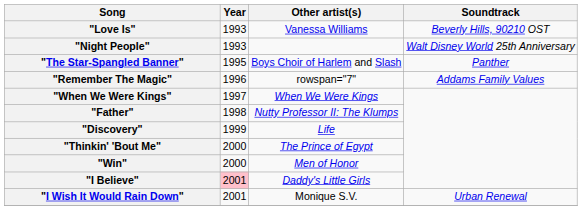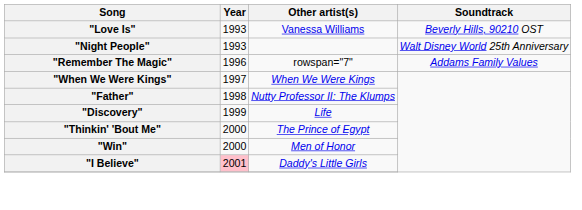- row: "The Star-Spangled Banner" | 1995 | Boys Choir of Harlem and Slash | Panther
- row: "I Wish It Would Rain Down" | 2001 | Monique S.V. | Urban Renewal
